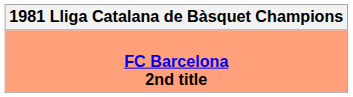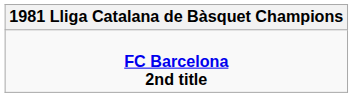row 2 | column 1: lightsalmon background -> no background
